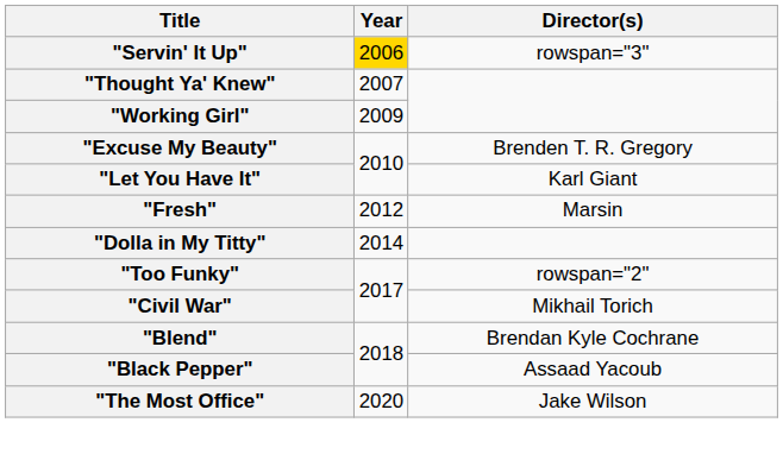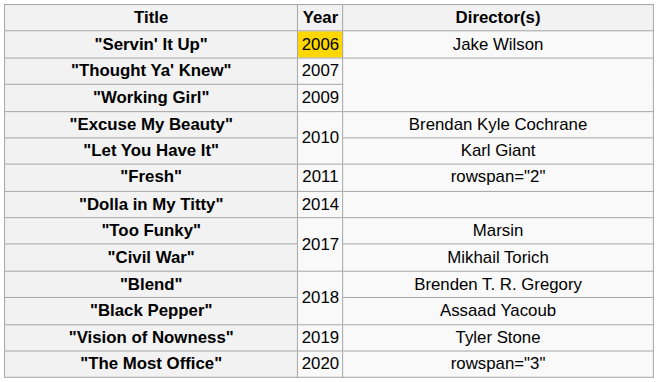"Servin' It Up" | Director(s): rowspan="3" -> Jake Wilson
"Excuse My Beauty" | Director(s): Brenden T. R. Gregory -> Brendan Kyle Cochrane
"Fresh" | Year: 2012 -> 2011
"Fresh" | Director(s): Marsin -> rowspan="2"
"Too Funky" | Director(s): rowspan="2" -> Marsin
"Blend" | Director(s): Brendan Kyle Cochrane -> Brenden T. R. Gregory
+ row: "Vision of Nowness" | 2019 | Tyler Stone
"The Most Office" | Director(s): Jake Wilson -> rowspan="3"
